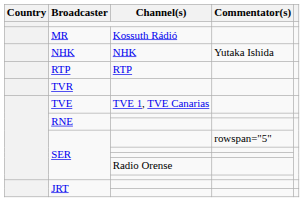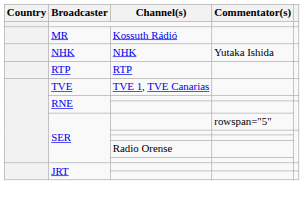- row: TVR
